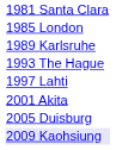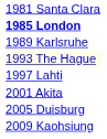1985 London | column 1: normal -> bold
1993 The Hague | column 1: no background -> lightyellow background
2009 Kaohsiung | column 1: lavender background -> no background
